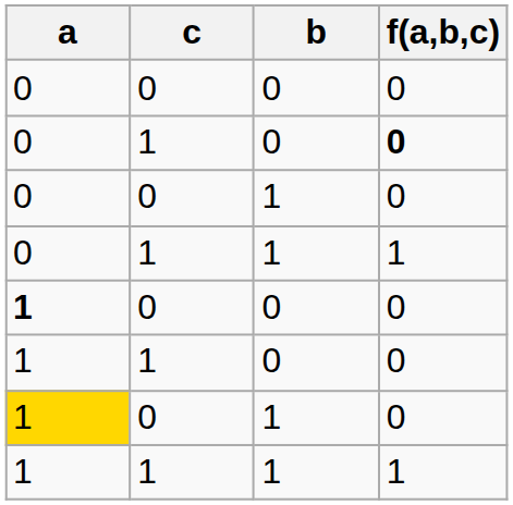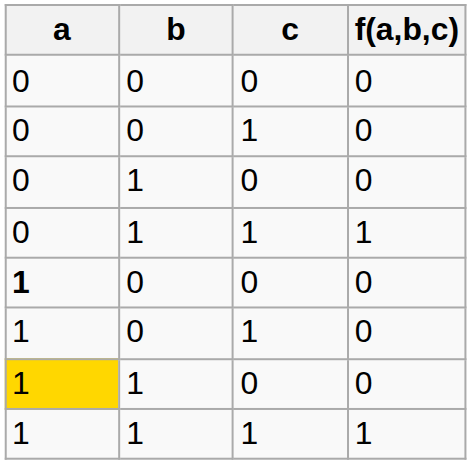columns swapped: b <-> c
row 3 | f(a,b,c): bold -> normal
